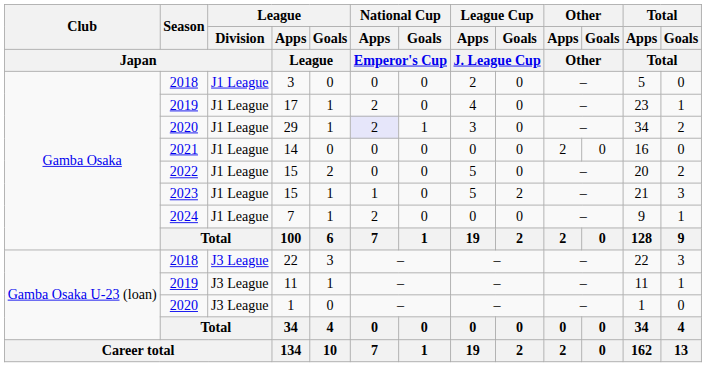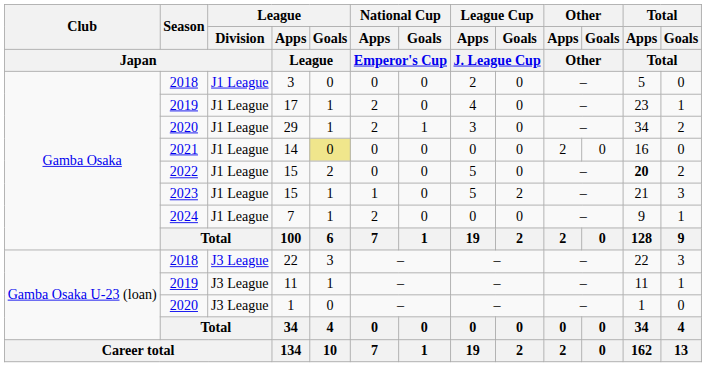29 | National Cup / Apps / Emperor's Cup: lavender background -> no background
14 | League / Goals / League: no background -> khaki background
2022 / 15 | Total / Apps / Total: normal -> bold
